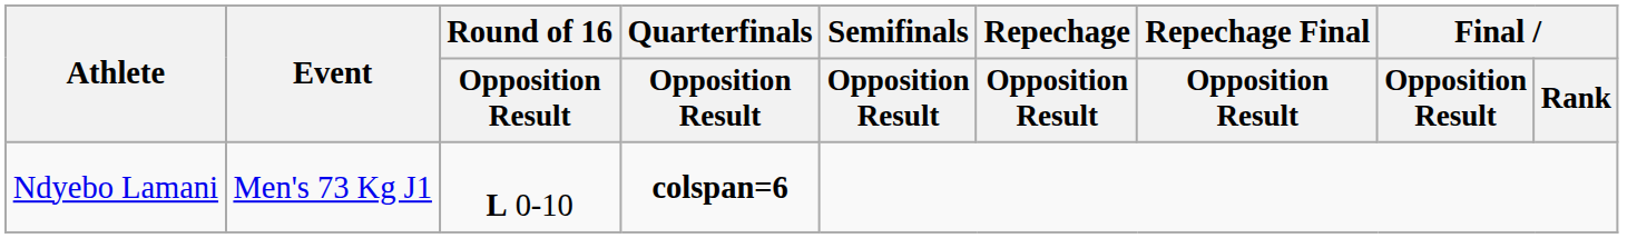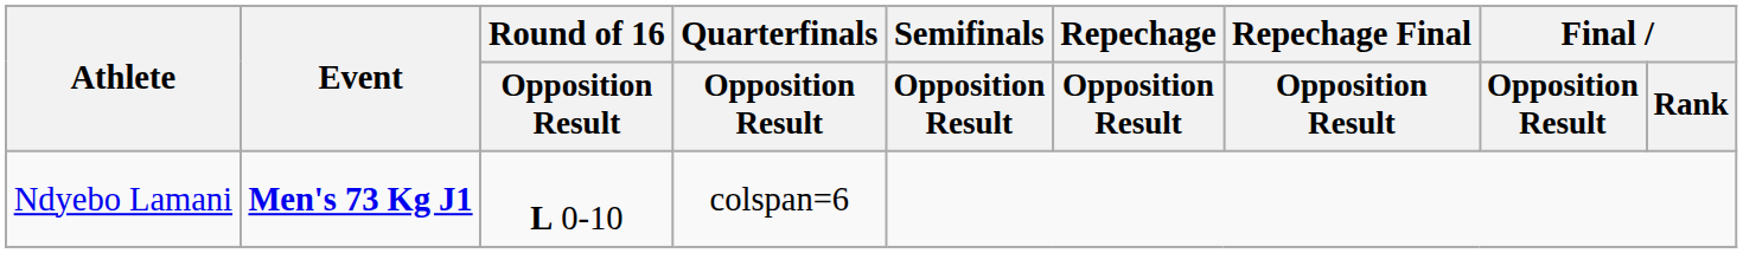Ndyebo Lamani | Event: normal -> bold
Ndyebo Lamani | Quarterfinals / Opposition Result: bold -> normal
